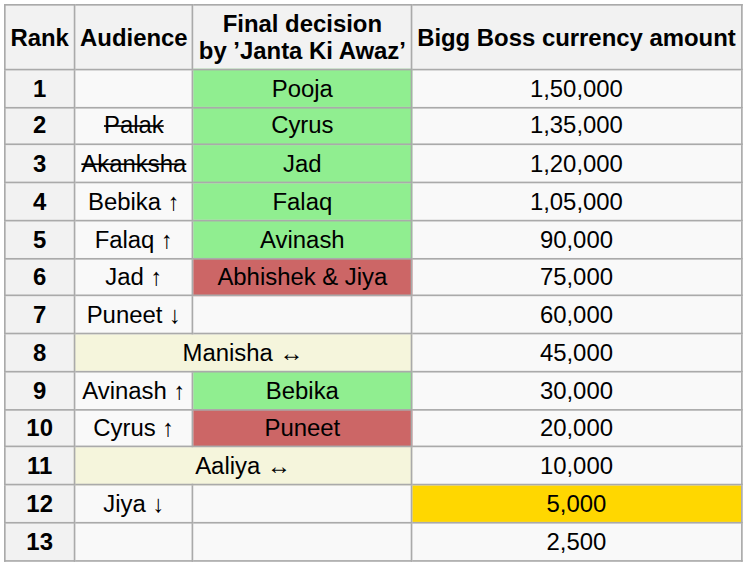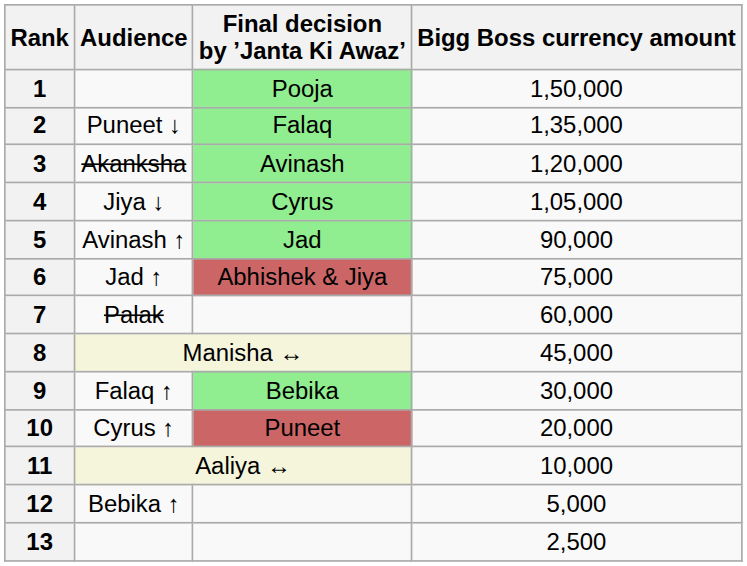2 | Audience: Palak -> Puneet ↓
2 | Final decision by ’Janta Ki Awaz’: Cyrus -> Falaq
3 | Final decision by ’Janta Ki Awaz’: Jad -> Avinash
4 | Audience: Bebika ↑ -> Jiya ↓
4 | Final decision by ’Janta Ki Awaz’: Falaq -> Cyrus
5 | Audience: Falaq ↑ -> Avinash ↑
5 | Final decision by ’Janta Ki Awaz’: Avinash -> Jad
7 | Audience: Puneet ↓ -> Palak
9 | Audience: Avinash ↑ -> Falaq ↑
12 | Audience: Jiya ↓ -> Bebika ↑
12 | Bigg Boss currency amount: gold background -> no background
